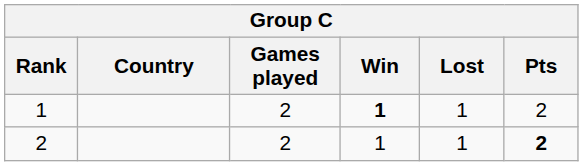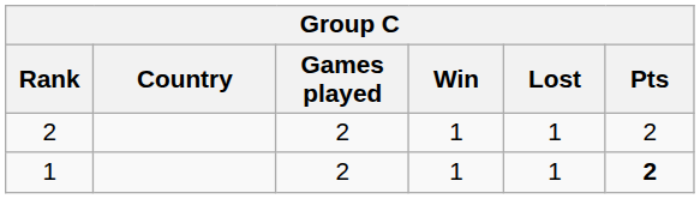row 3 | Rank: 1 -> 2
row 3 | Win: bold -> normal
row 4 | Rank: 2 -> 1
